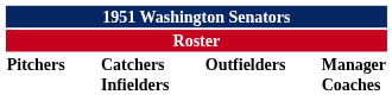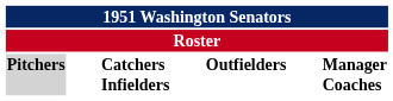Pitchers | column 1: no background -> lightgrey background
